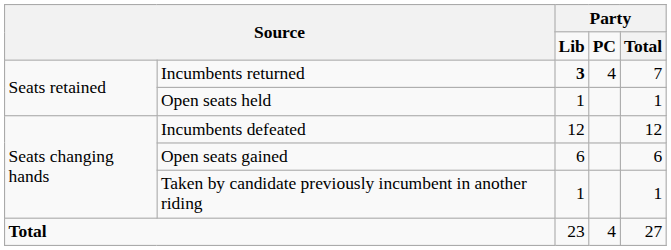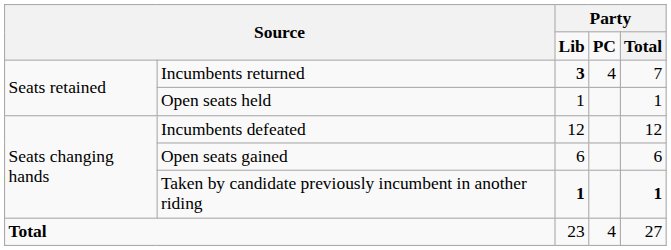Taken by candidate previously incumbent in another riding | column 3: normal -> bold
Taken by candidate previously incumbent in another riding | column 5: normal -> bold
